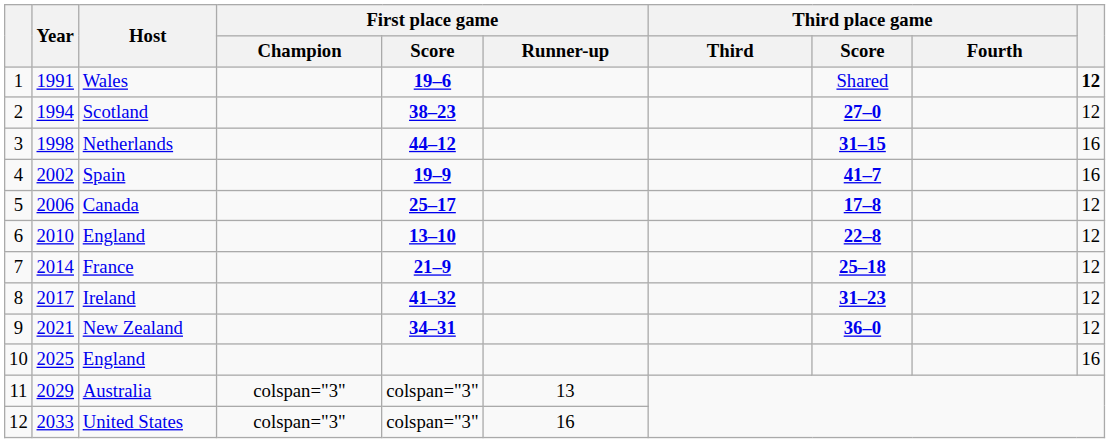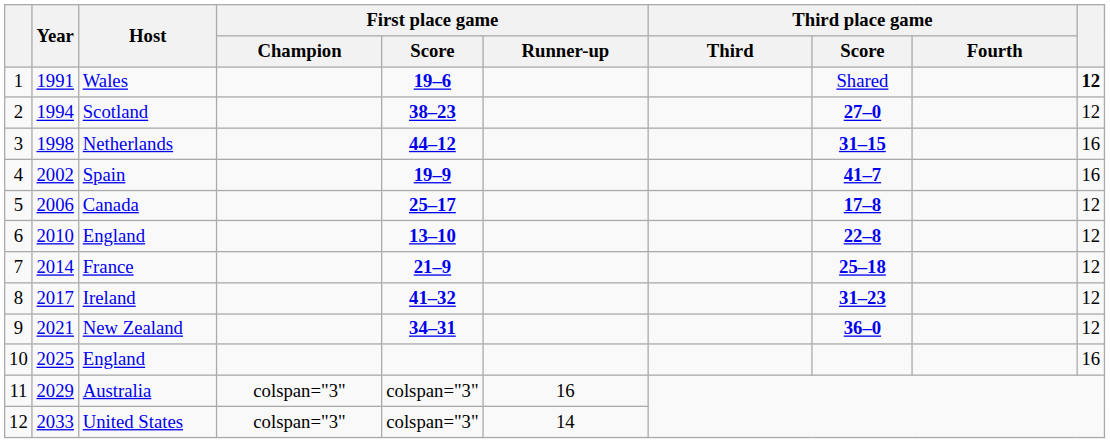Australia | First place game / Runner-up: 13 -> 16
United States | First place game / Runner-up: 16 -> 14
